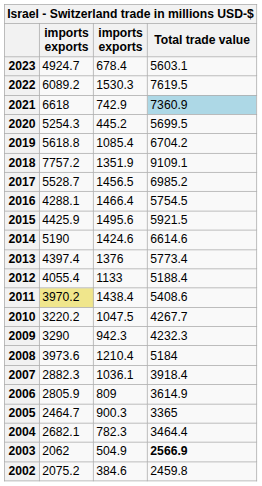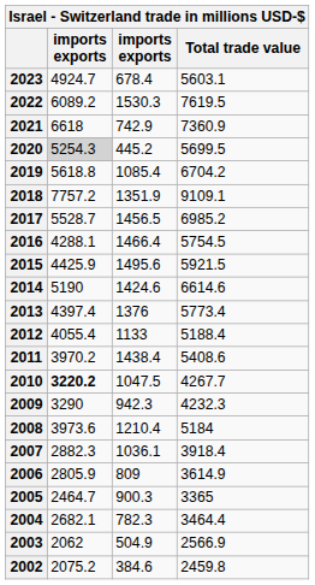2021 | Total trade value: lightblue background -> no background
2020 | column 2: no background -> lightgrey background
2011 | column 2: khaki background -> no background
2010 | column 2: normal -> bold
2003 | Total trade value: bold -> normal
